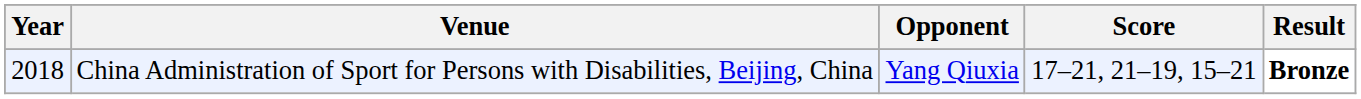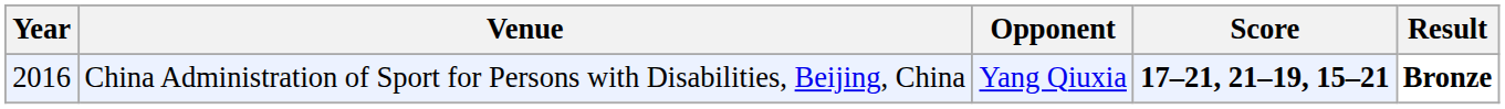row 2 | Year: 2018 -> 2016
row 2 | Score: normal -> bold
